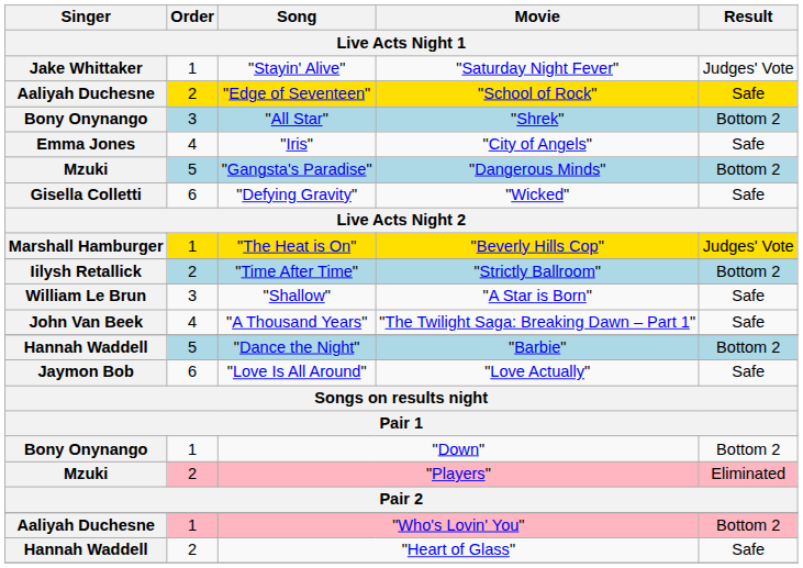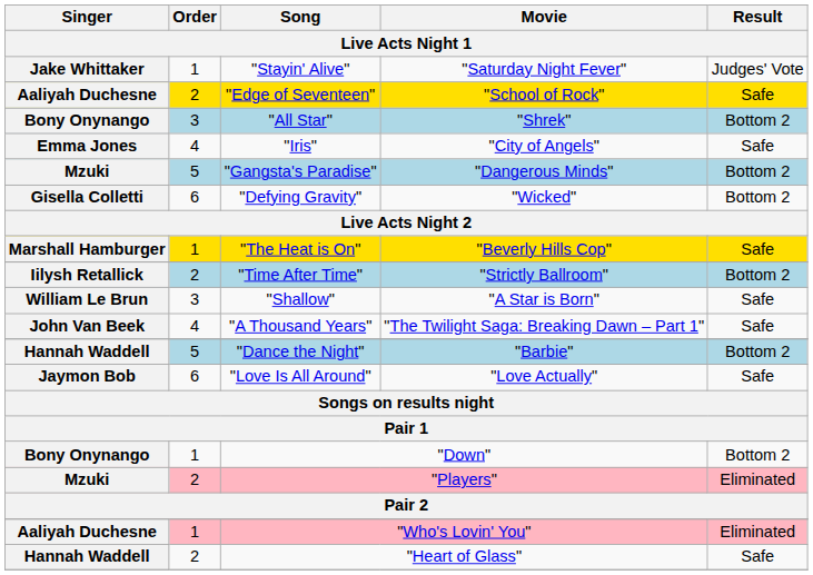"Defying Gravity" | Result: Safe -> Bottom 2
"The Heat is On" | Result: Judges' Vote -> Safe
"Who's Lovin' You" | Result: Bottom 2 -> Eliminated
